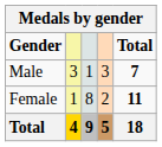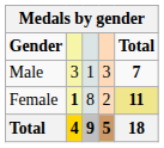Female | column 2: normal -> bold
Female | Total: no background -> khaki background
